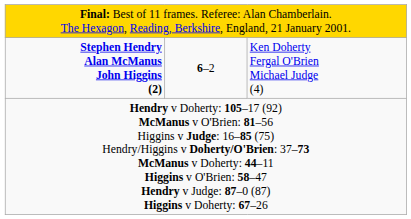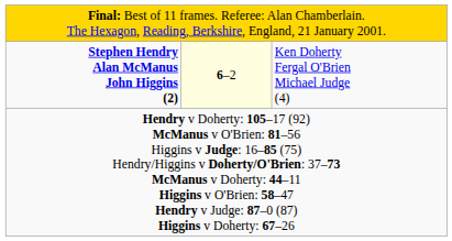Stephen Hendry Alan McManus John Higgins (2) | column 2: no background -> lightyellow background
